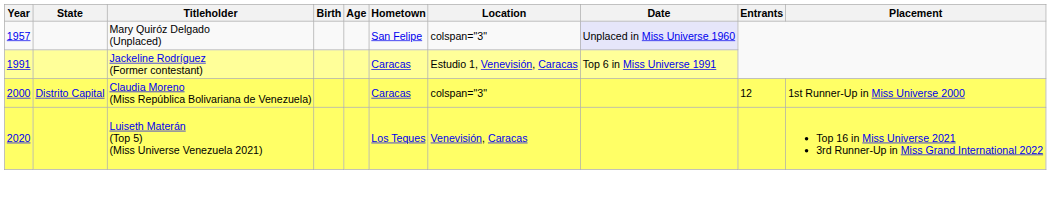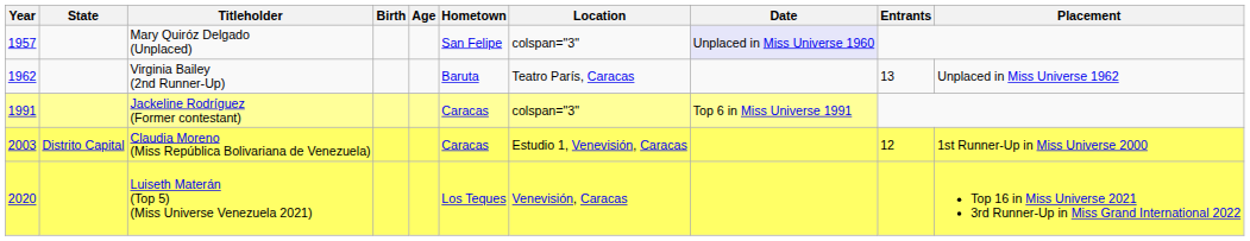+ row: 1962 | Virginia Bailey (2nd Runner-Up) | Baruta | Teatro París, Caracas | 13 | Unplaced in Miss Universe 1962
Jackeline Rodríguez (Former contestant) | Location: Estudio 1, Venevisión, Caracas -> colspan="3"
Claudia Moreno (Miss República Bolivariana de Venezuela) | Year: 2000 -> 2003
Claudia Moreno (Miss República Bolivariana de Venezuela) | Location: colspan="3" -> Estudio 1, Venevisión, Caracas
